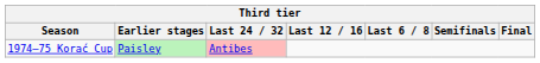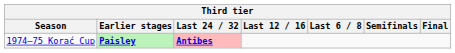1974–75 Korać Cup | Earlier stages: normal -> bold
1974–75 Korać Cup | Last 24 / 32: normal -> bold
